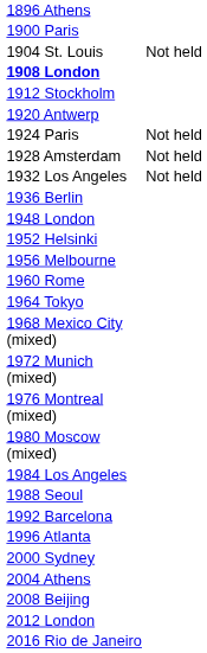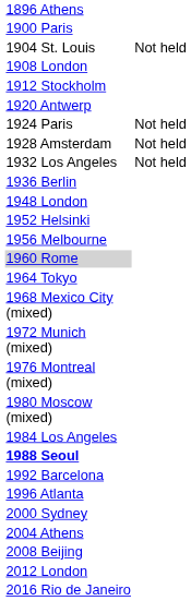1908 London | column 1: bold -> normal
1960 Rome | column 1: no background -> lightgrey background
1988 Seoul | column 1: normal -> bold
